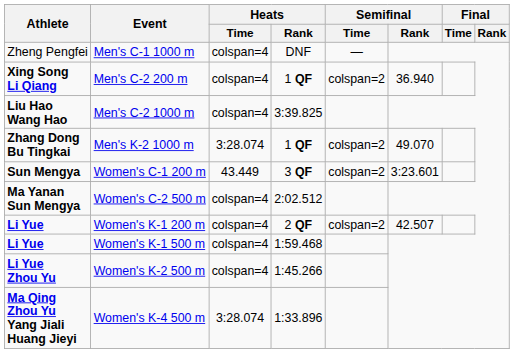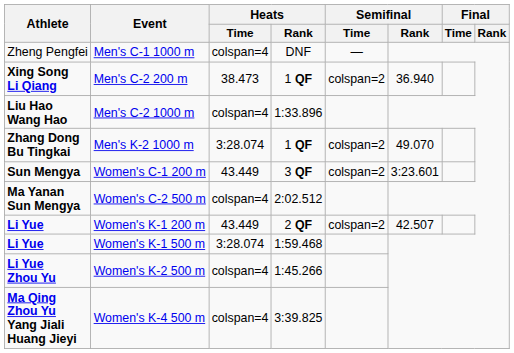Men's C-2 200 m | Heats / Time: colspan=4 -> 38.473
Men's C-2 1000 m | Heats / Rank: 3:39.825 -> 1:33.896
Women's K-1 200 m | Heats / Time: colspan=4 -> 43.449
Women's K-1 500 m | Heats / Time: colspan=4 -> 3:28.074
Women's K-4 500 m | Heats / Time: 3:28.074 -> colspan=4
Women's K-4 500 m | Heats / Rank: 1:33.896 -> 3:39.825
